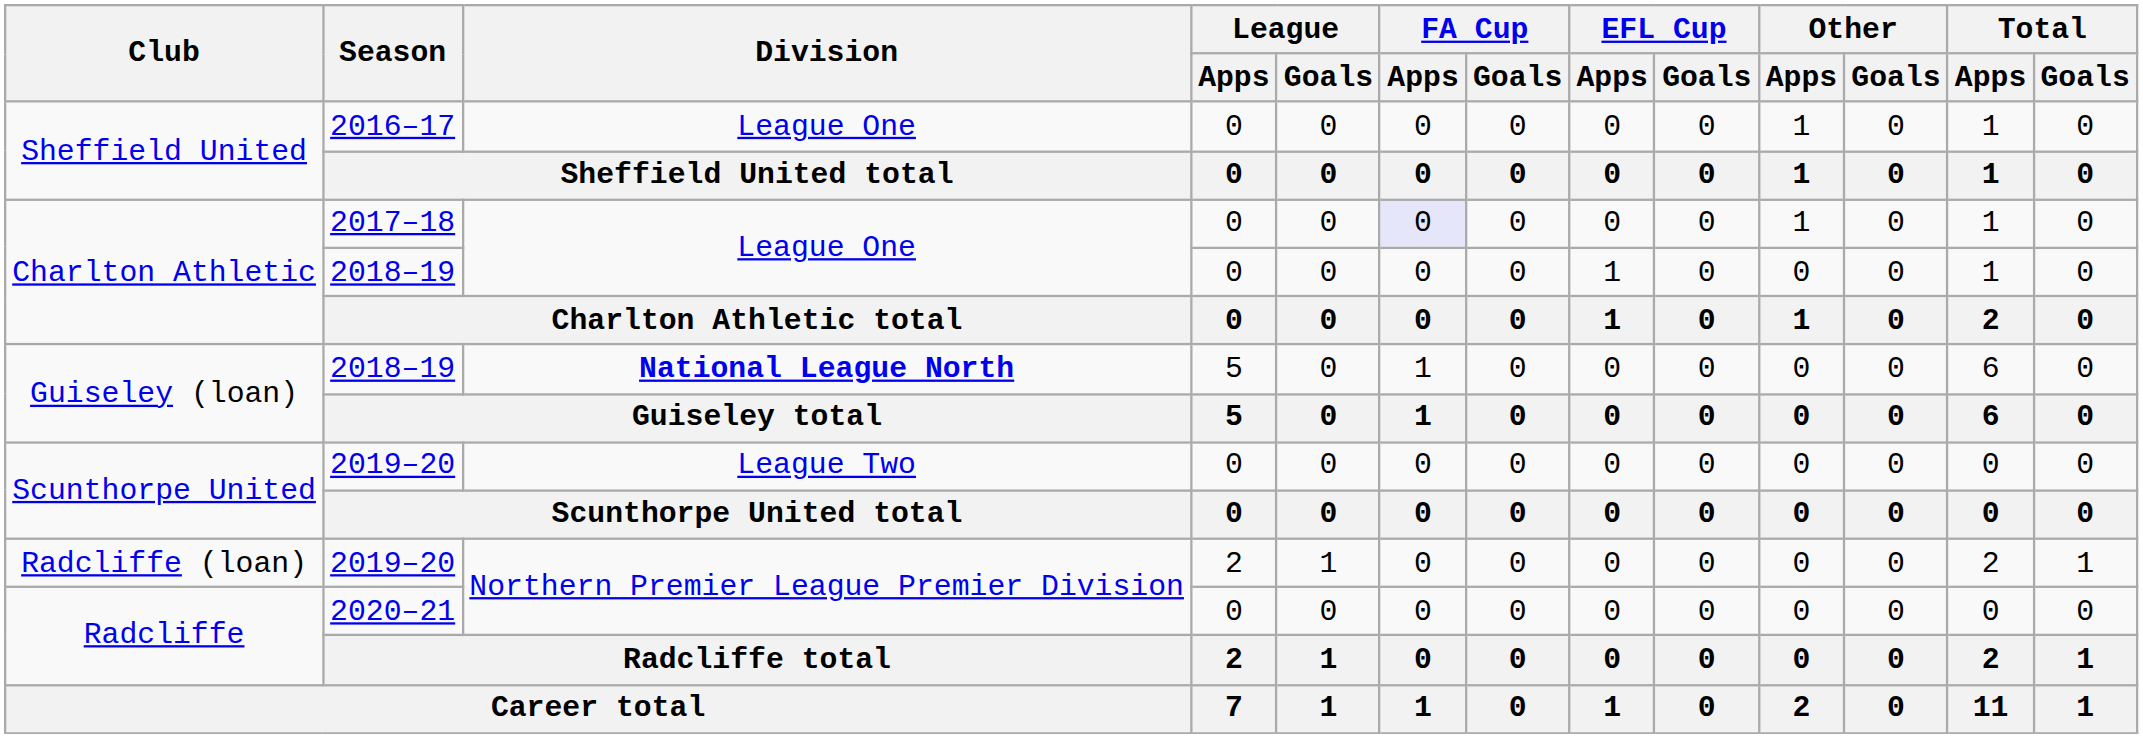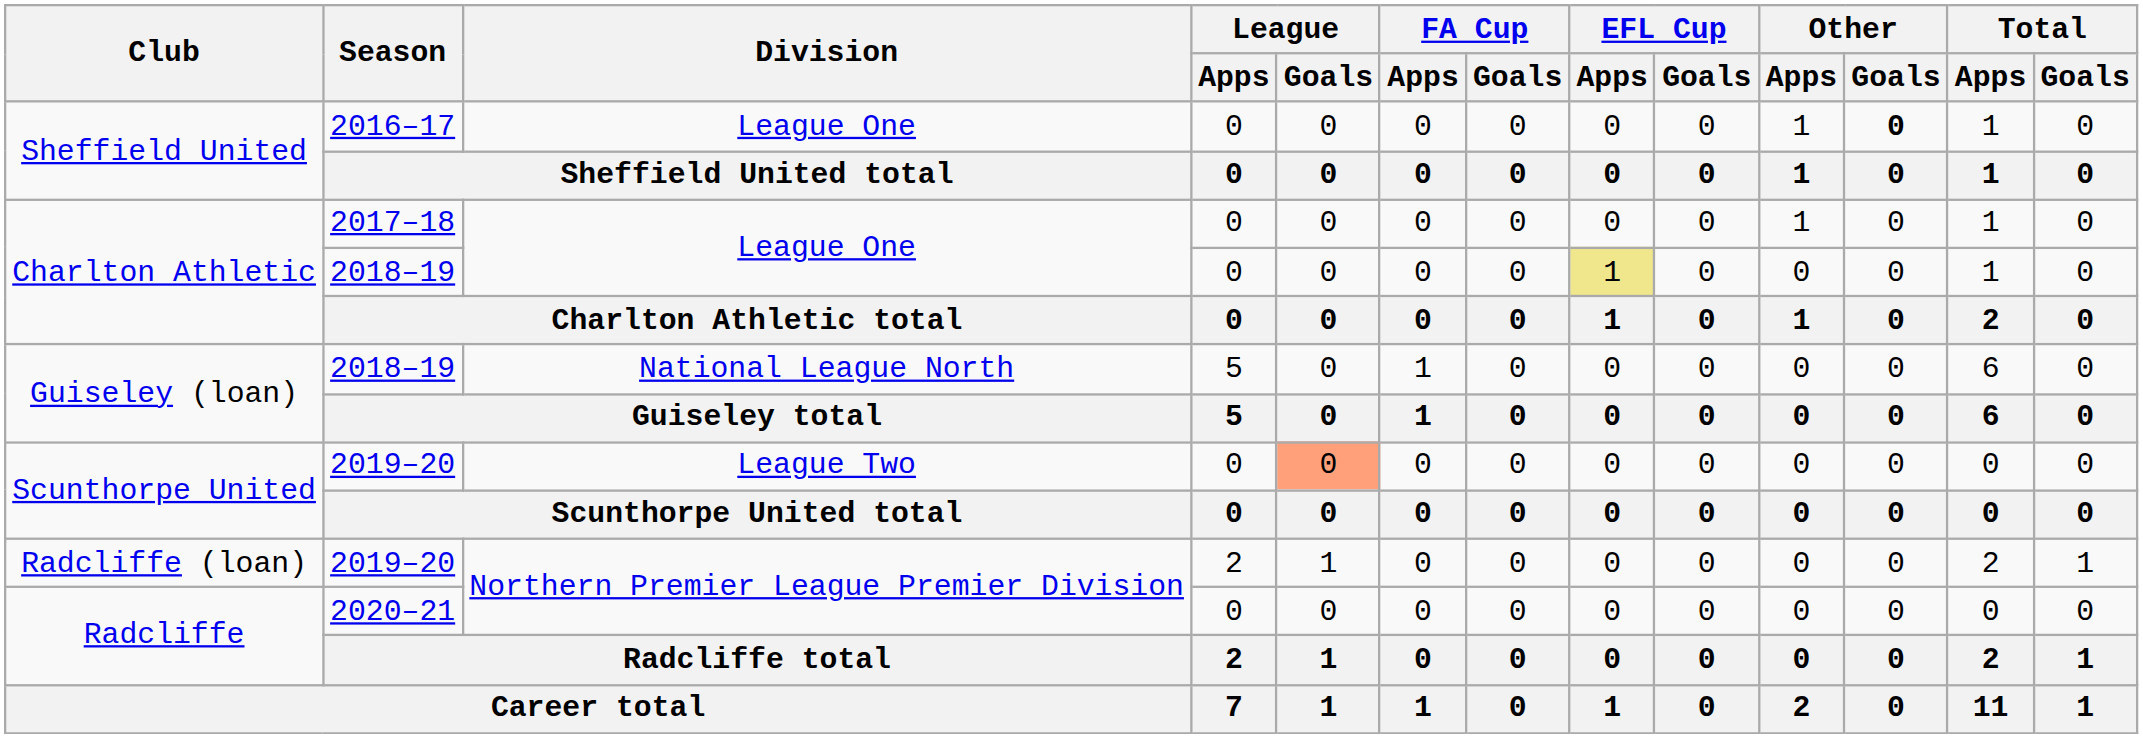Sheffield United / 2016–17 | Other / Goals: normal -> bold
Charlton Athletic / 2017–18 | FA Cup / Apps: lavender background -> no background
Charlton Athletic / 2018–19 | EFL Cup / Apps: no background -> khaki background
Guiseley (loan) / 2018–19 | Division: bold -> normal
Scunthorpe United / 2019–20 | League / Goals: no background -> lightsalmon background
